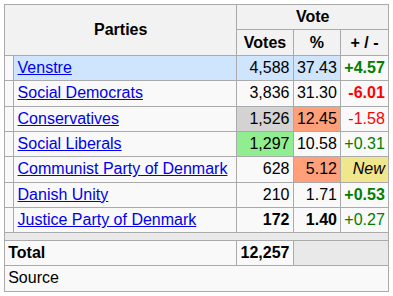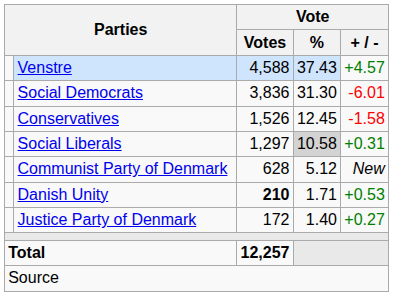Venstre | Vote / + / -: bold -> normal
Social Democrats | Vote / + / -: bold -> normal
Conservatives | Vote / Votes: lightgrey background -> no background
Conservatives | Vote / %: lightsalmon background -> no background
Social Liberals | Vote / Votes: lightgreen background -> no background
Social Liberals | Vote / %: no background -> lightgrey background
Communist Party of Denmark | Vote / %: lightsalmon background -> no background
Communist Party of Denmark | Vote / + / -: khaki background -> no background
Danish Unity | Vote / Votes: normal -> bold
Danish Unity | Vote / + / -: bold -> normal
Justice Party of Denmark | Vote / Votes: bold -> normal
Justice Party of Denmark | Vote / %: bold -> normal
